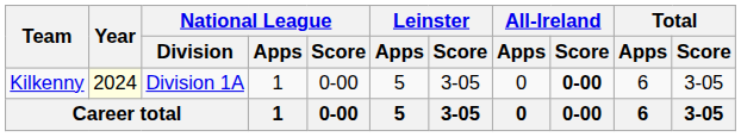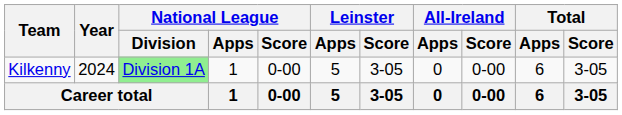Kilkenny | Year: lightyellow background -> no background
Kilkenny | National League / Division: no background -> lightgreen background
Kilkenny | All-Ireland / Score: bold -> normal
